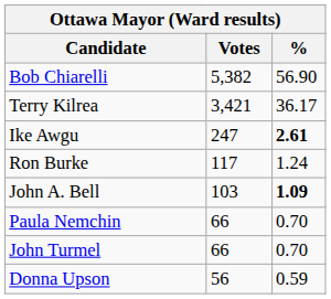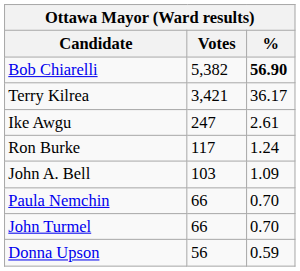Bob Chiarelli | %: normal -> bold
Ike Awgu | %: bold -> normal
John A. Bell | %: bold -> normal
